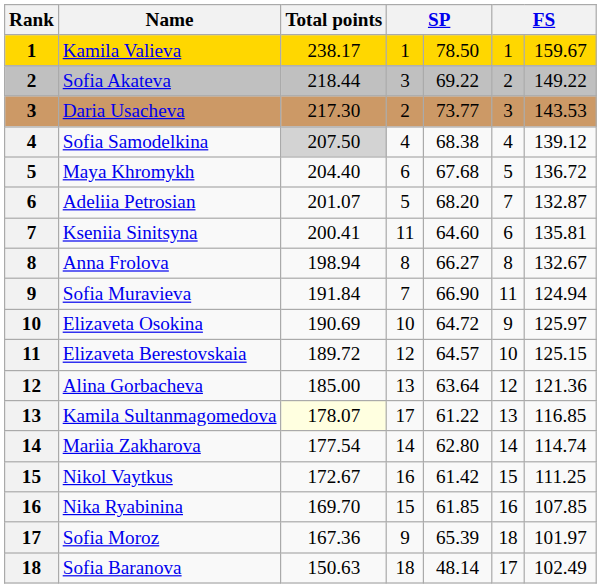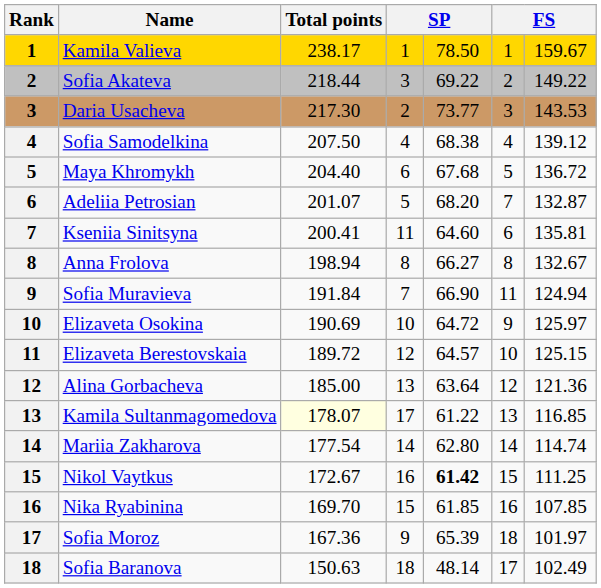Sofia Samodelkina | Total points: lightgrey background -> no background
Nikol Vaytkus | column 5: normal -> bold
